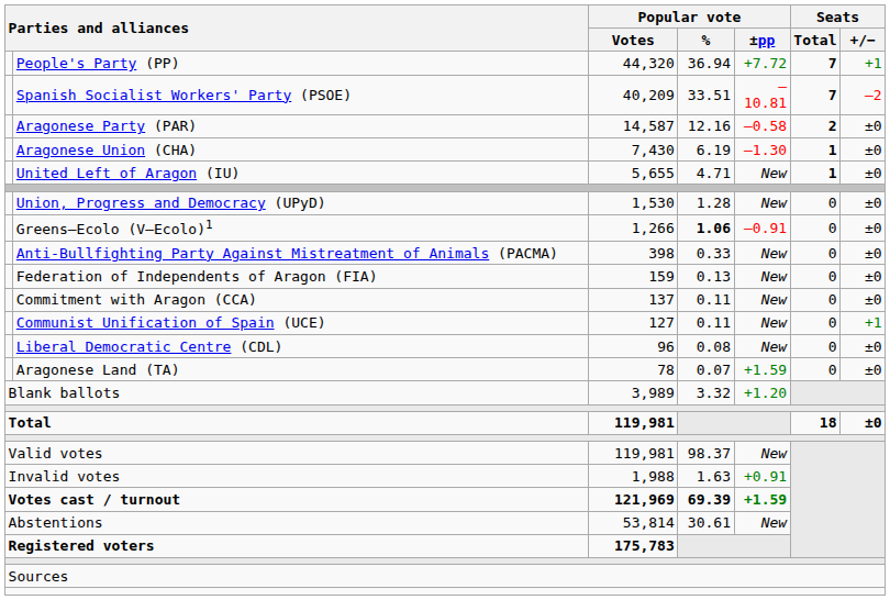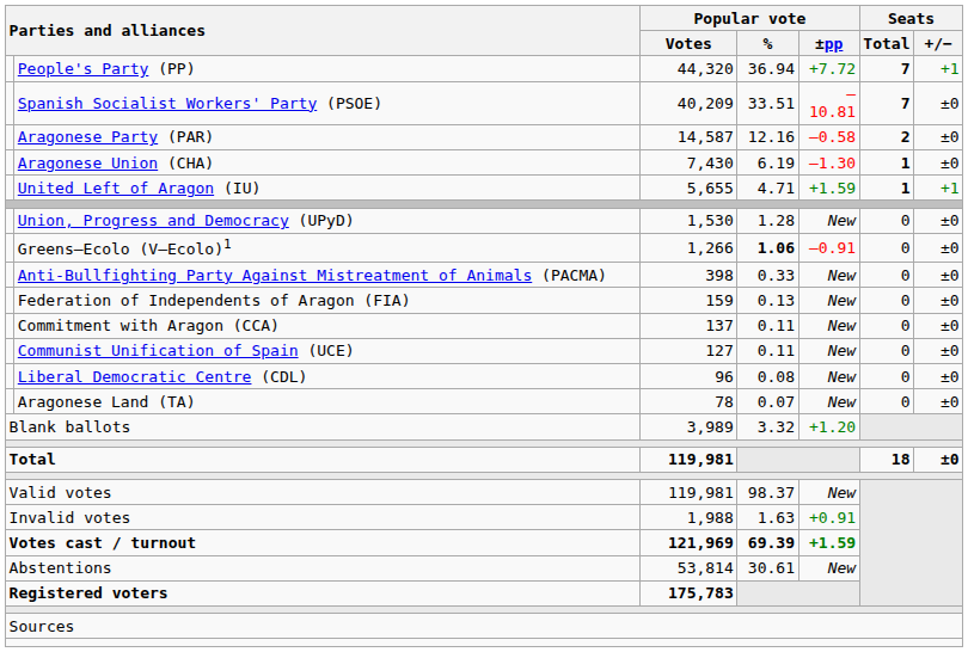Spanish Socialist Workers' Party (PSOE) | Seats / +/−: –2 -> ±0
United Left of Aragon (IU) | Popular vote / ±pp: New -> +1.59
United Left of Aragon (IU) | Seats / +/−: ±0 -> +1
Communist Unification of Spain (UCE) | Seats / +/−: +1 -> ±0
Aragonese Land (TA) | Popular vote / ±pp: +1.59 -> New
